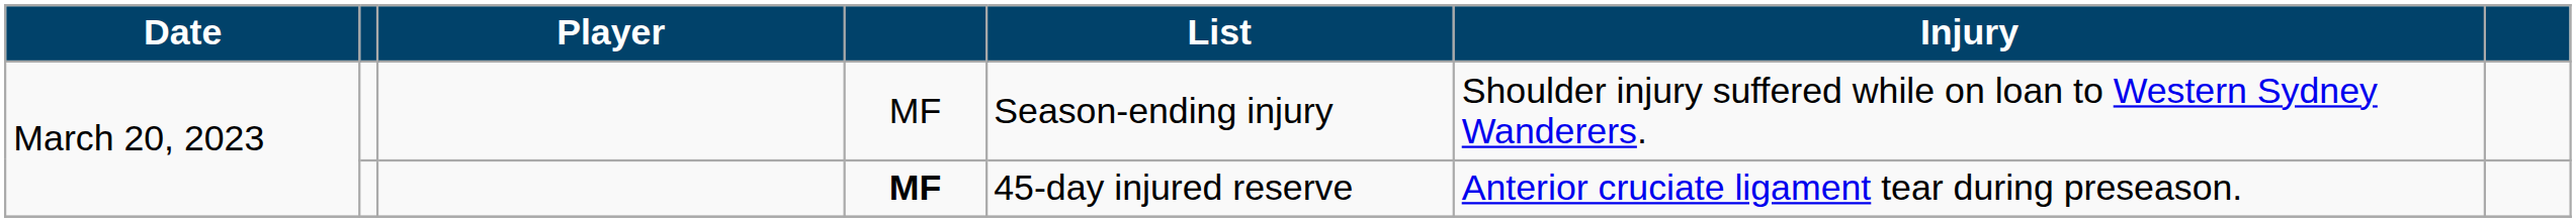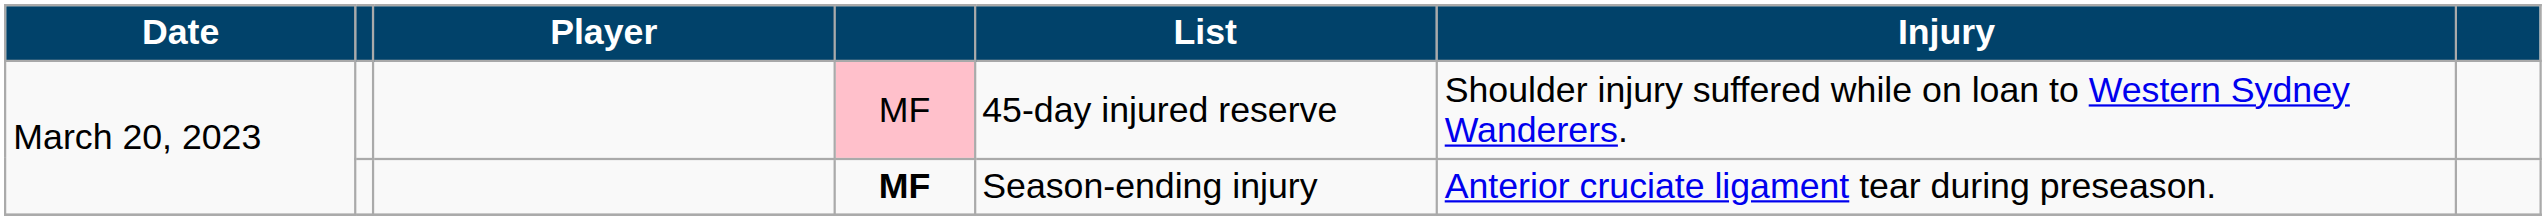row 2 | column 4: no background -> pink background
row 2 | List: Season-ending injury -> 45-day injured reserve
row 3 | List: 45-day injured reserve -> Season-ending injury
